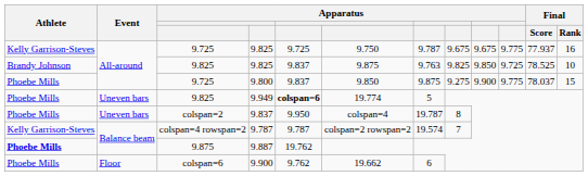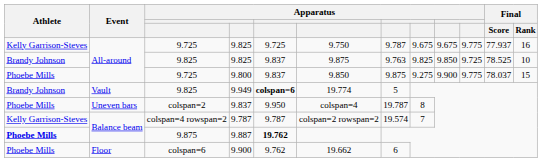9.949 | Athlete: Phoebe Mills -> Brandy Johnson
9.949 | Event: Uneven bars -> Vault
9.887 | column 5: normal -> bold
